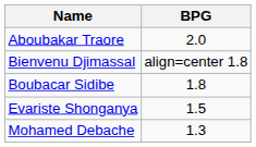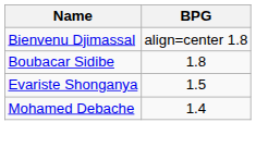- row: Aboubakar Traore | 2.0
Mohamed Debache | BPG: 1.3 -> 1.4
